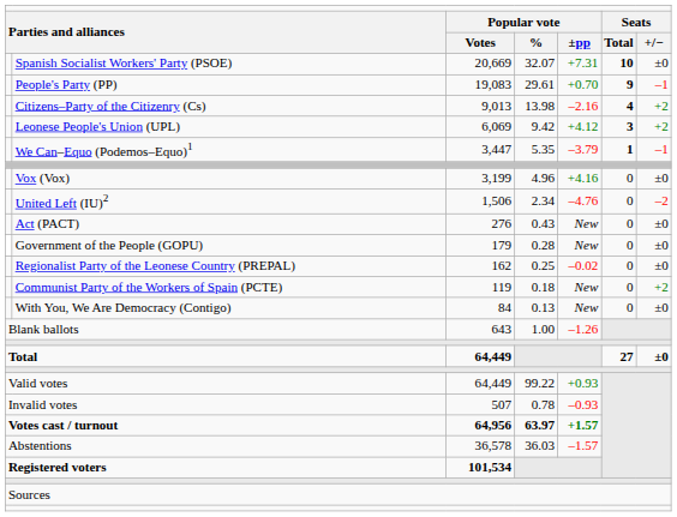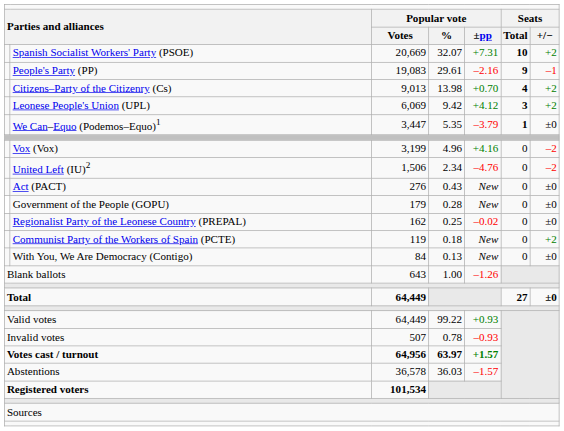Spanish Socialist Workers' Party (PSOE) | column 7: ±0 -> +2
People's Party (PP) | column 5: +0.70 -> –2.16
Citizens–Party of the Citizenry (Cs) | column 5: –2.16 -> +0.70
We Can–Equo (Podemos–Equo)1 | column 7: –1 -> ±0
Vox (Vox) | column 7: ±0 -> –2
